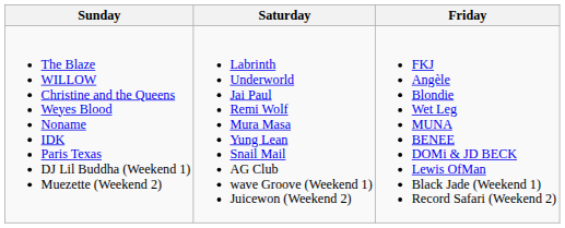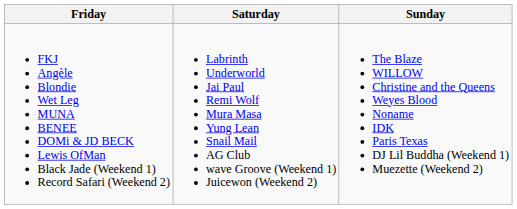columns swapped: Friday <-> Sunday
